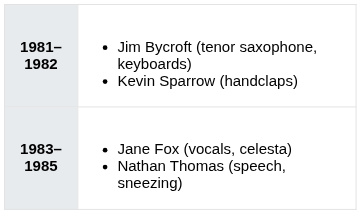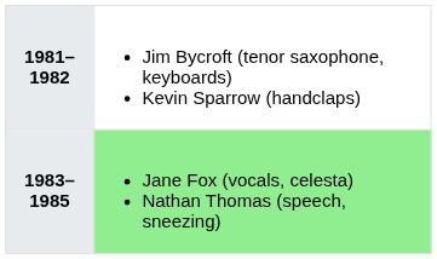1983–1985 | column 2: no background -> lightgreen background
